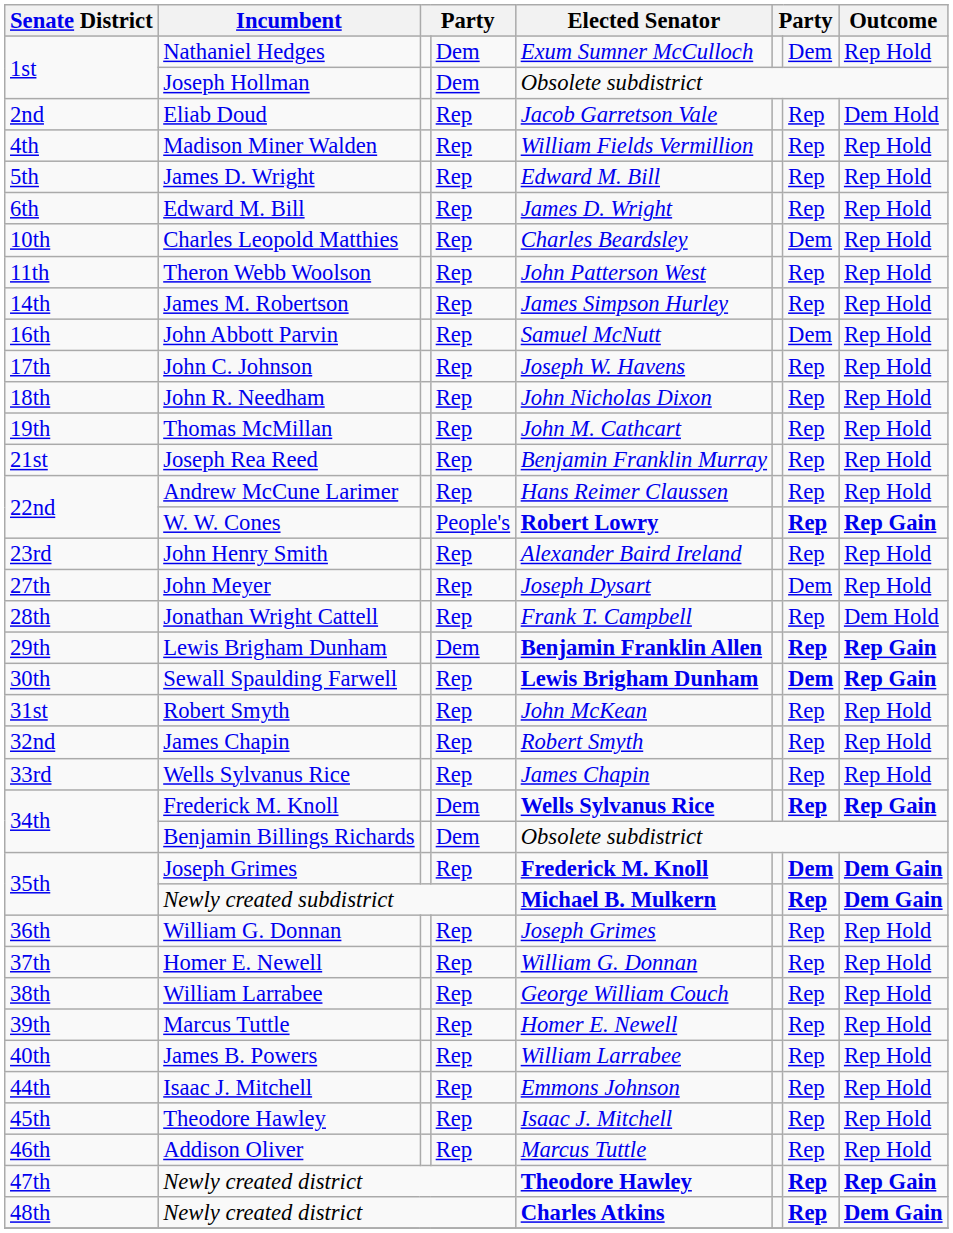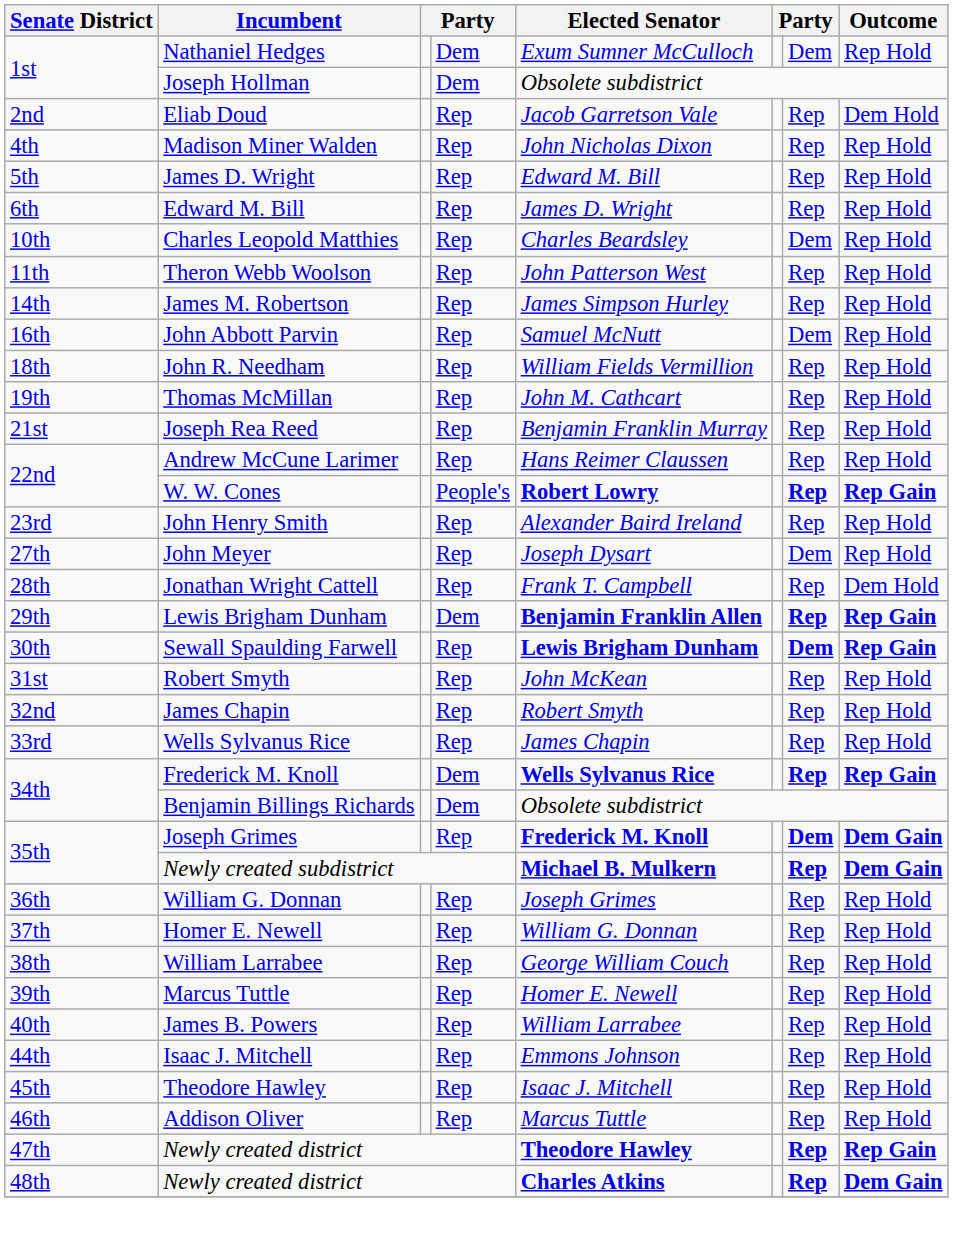Madison Miner Walden | Elected Senator: William Fields Vermillion -> John Nicholas Dixon
- row: 17th | John C. Johnson | Rep | Joseph W. Havens | Rep | Rep Hold
John R. Needham | Elected Senator: John Nicholas Dixon -> William Fields Vermillion
